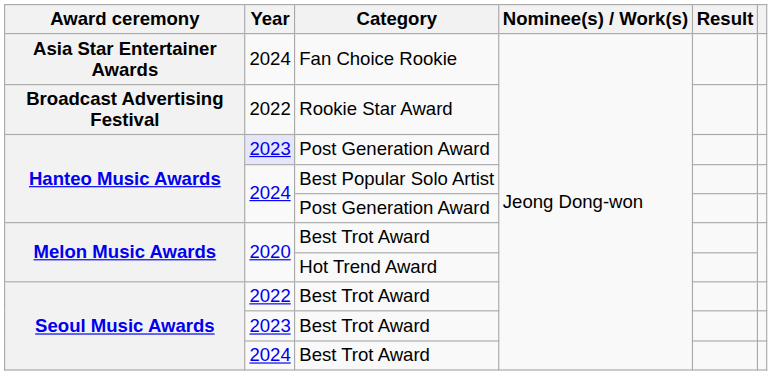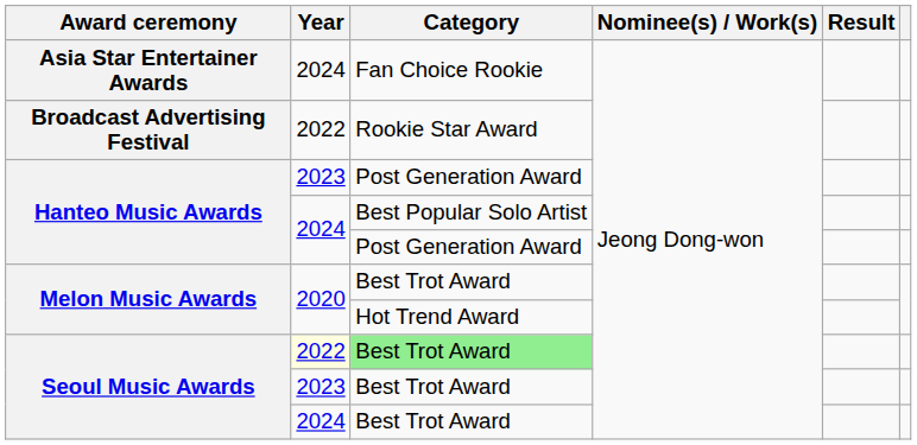2023 / Post Generation Award | Year: lavender background -> no background
2022 / Best Trot Award | Year: no background -> lightyellow background
2022 / Best Trot Award | Category: no background -> lightgreen background
